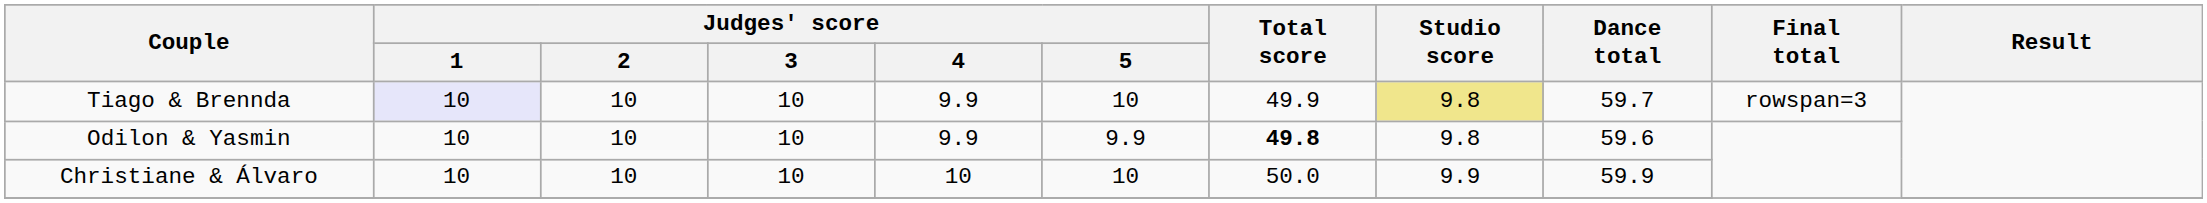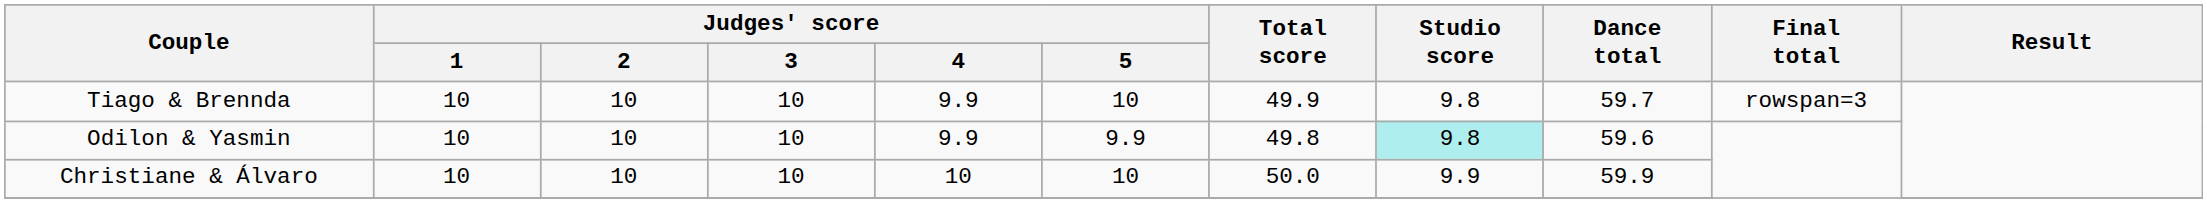Tiago & Brennda | Judges' score / 1: lavender background -> no background
Tiago & Brennda | Studio score: khaki background -> no background
Odilon & Yasmin | Total score: bold -> normal
Odilon & Yasmin | Studio score: no background -> paleturquoise background
